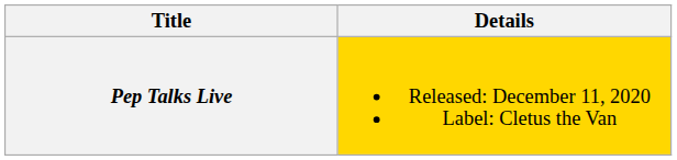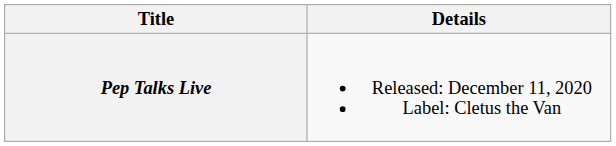Pep Talks Live | Details: gold background -> no background
